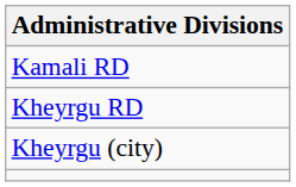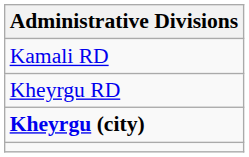row 4 | column 1: normal -> bold
